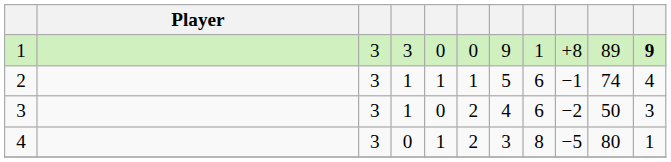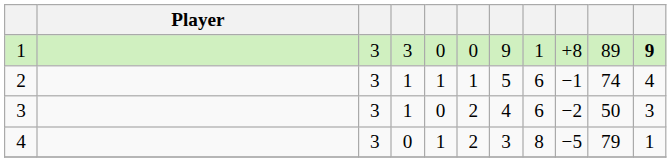row 5 | column 10: 80 -> 79
